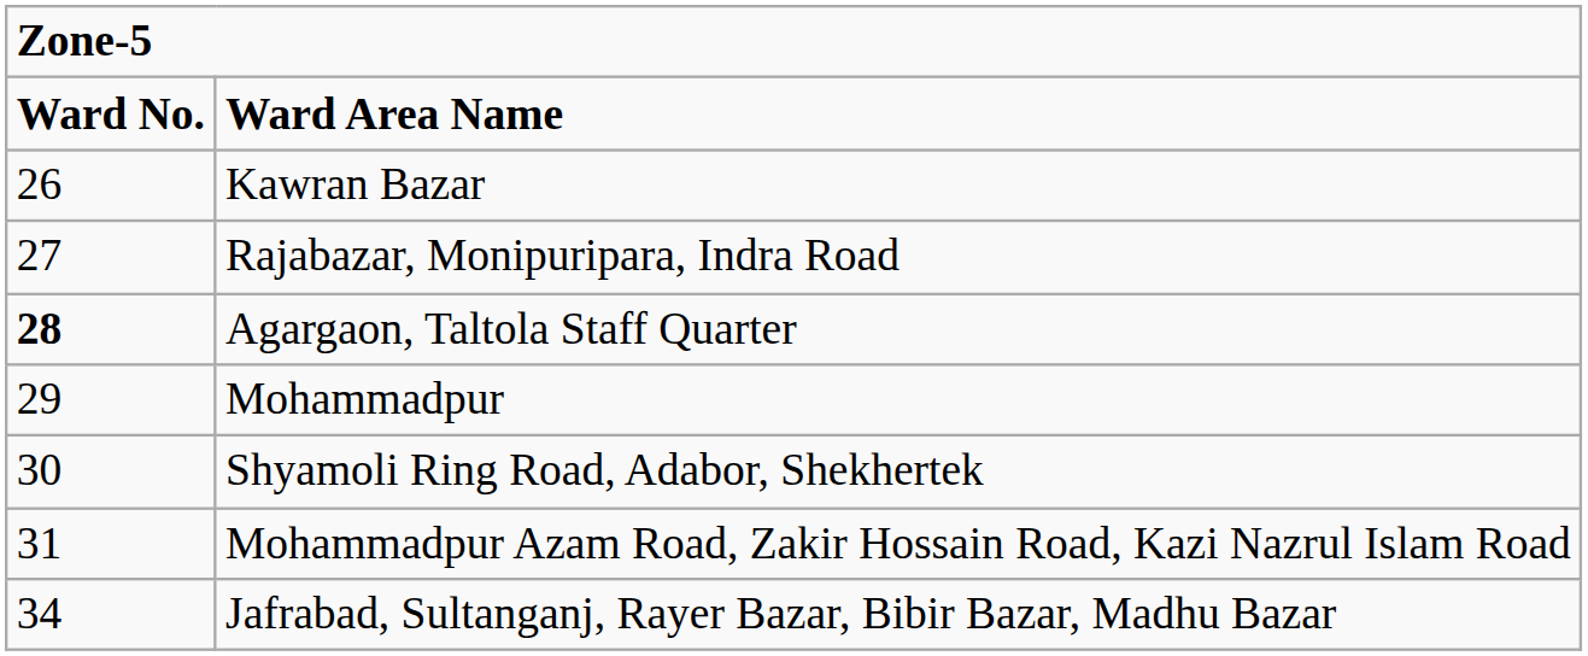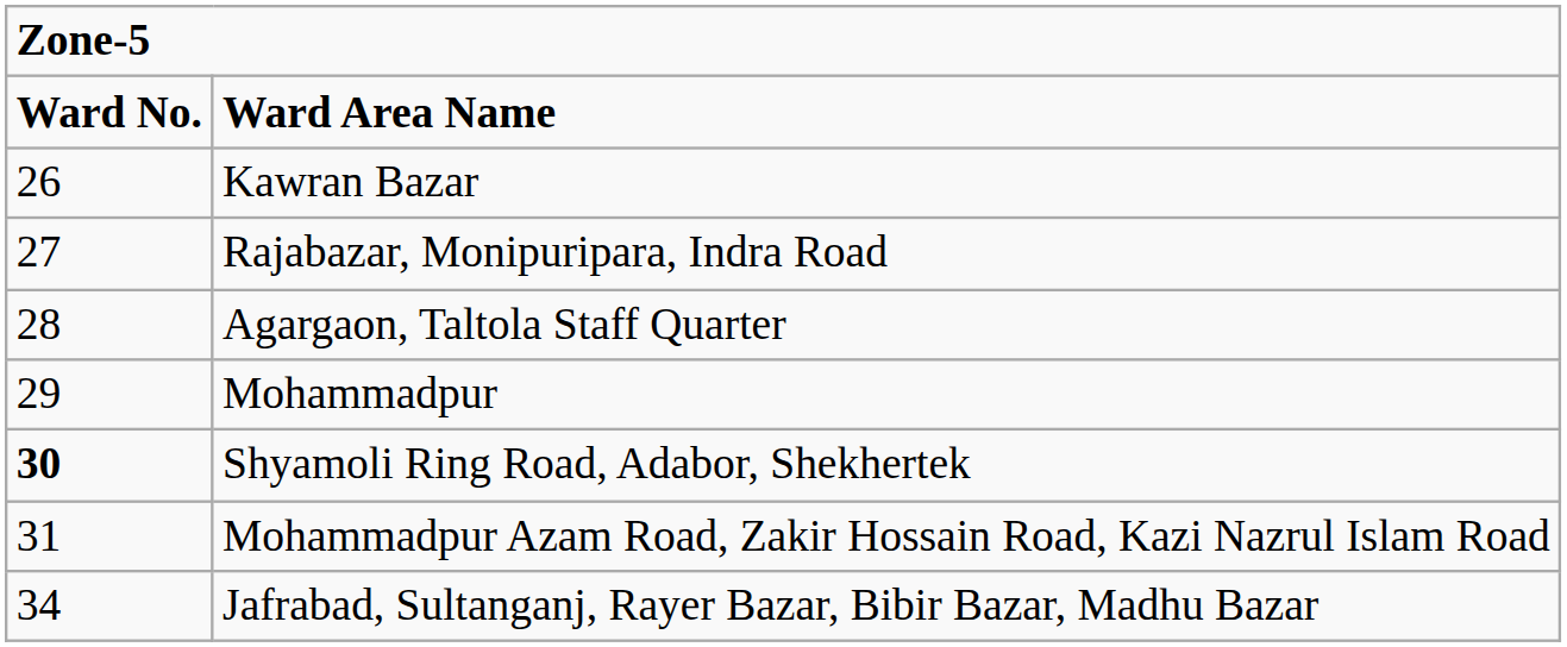Agargaon, Taltola Staff Quarter | column 1: bold -> normal
Shyamoli Ring Road, Adabor, Shekhertek | column 1: normal -> bold
